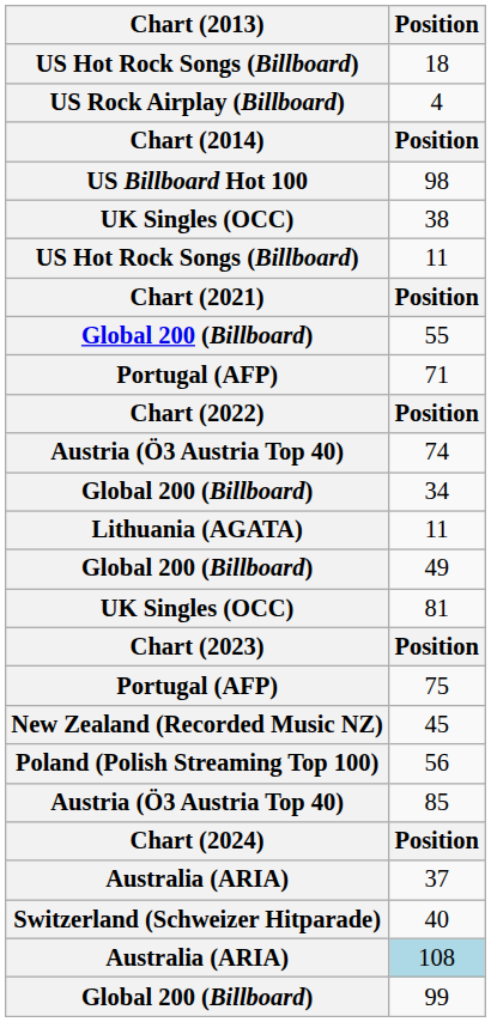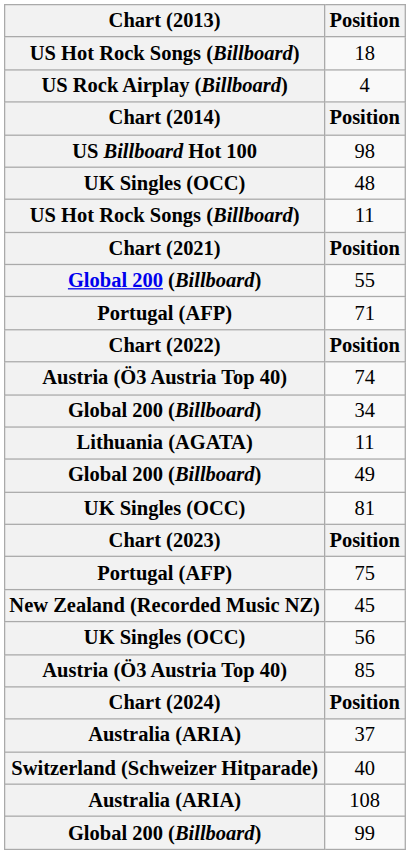row 6 | Position: 38 -> 48
row 20 | Chart (2013): Poland (Polish Streaming Top 100) -> UK Singles (OCC)
row 25 | Position: lightblue background -> no background
